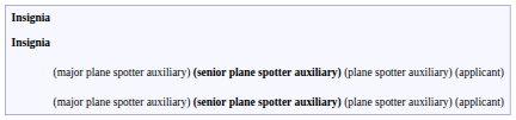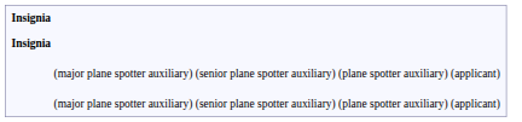row 3 | column 3: bold -> normal
row 4 | column 3: bold -> normal
